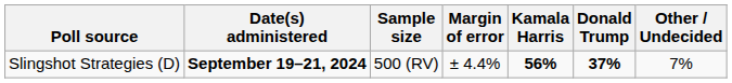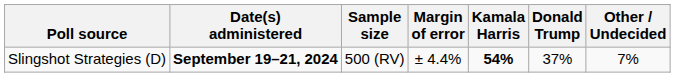Slingshot Strategies (D) | Kamala Harris: 56% -> 54%
Slingshot Strategies (D) | Donald Trump: bold -> normal
